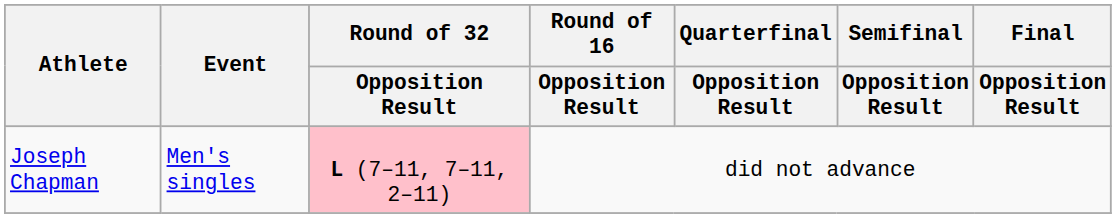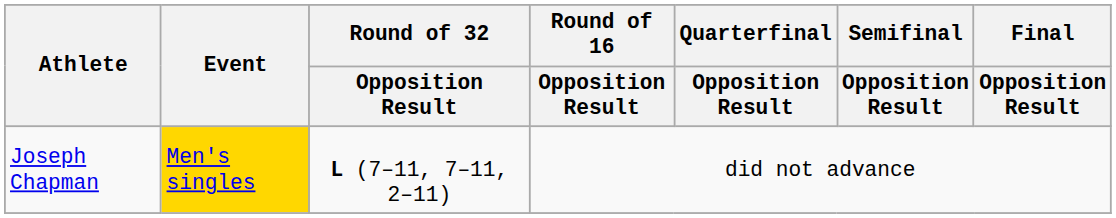Joseph Chapman | Event: no background -> gold background
Joseph Chapman | Round of 32 / Opposition Result: pink background -> no background
